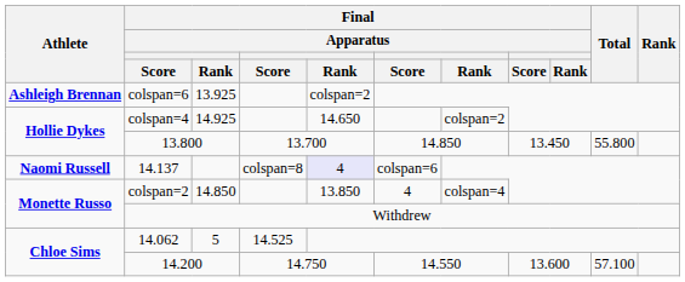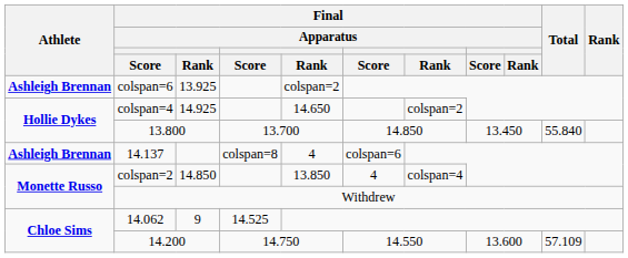13.800 | Total: 55.800 -> 55.840
14.137 | Athlete: Naomi Russell -> Ashleigh Brennan
14.137 | column 5: lavender background -> no background
14.062 | column 3: 5 -> 9
14.200 | Total: 57.100 -> 57.109
